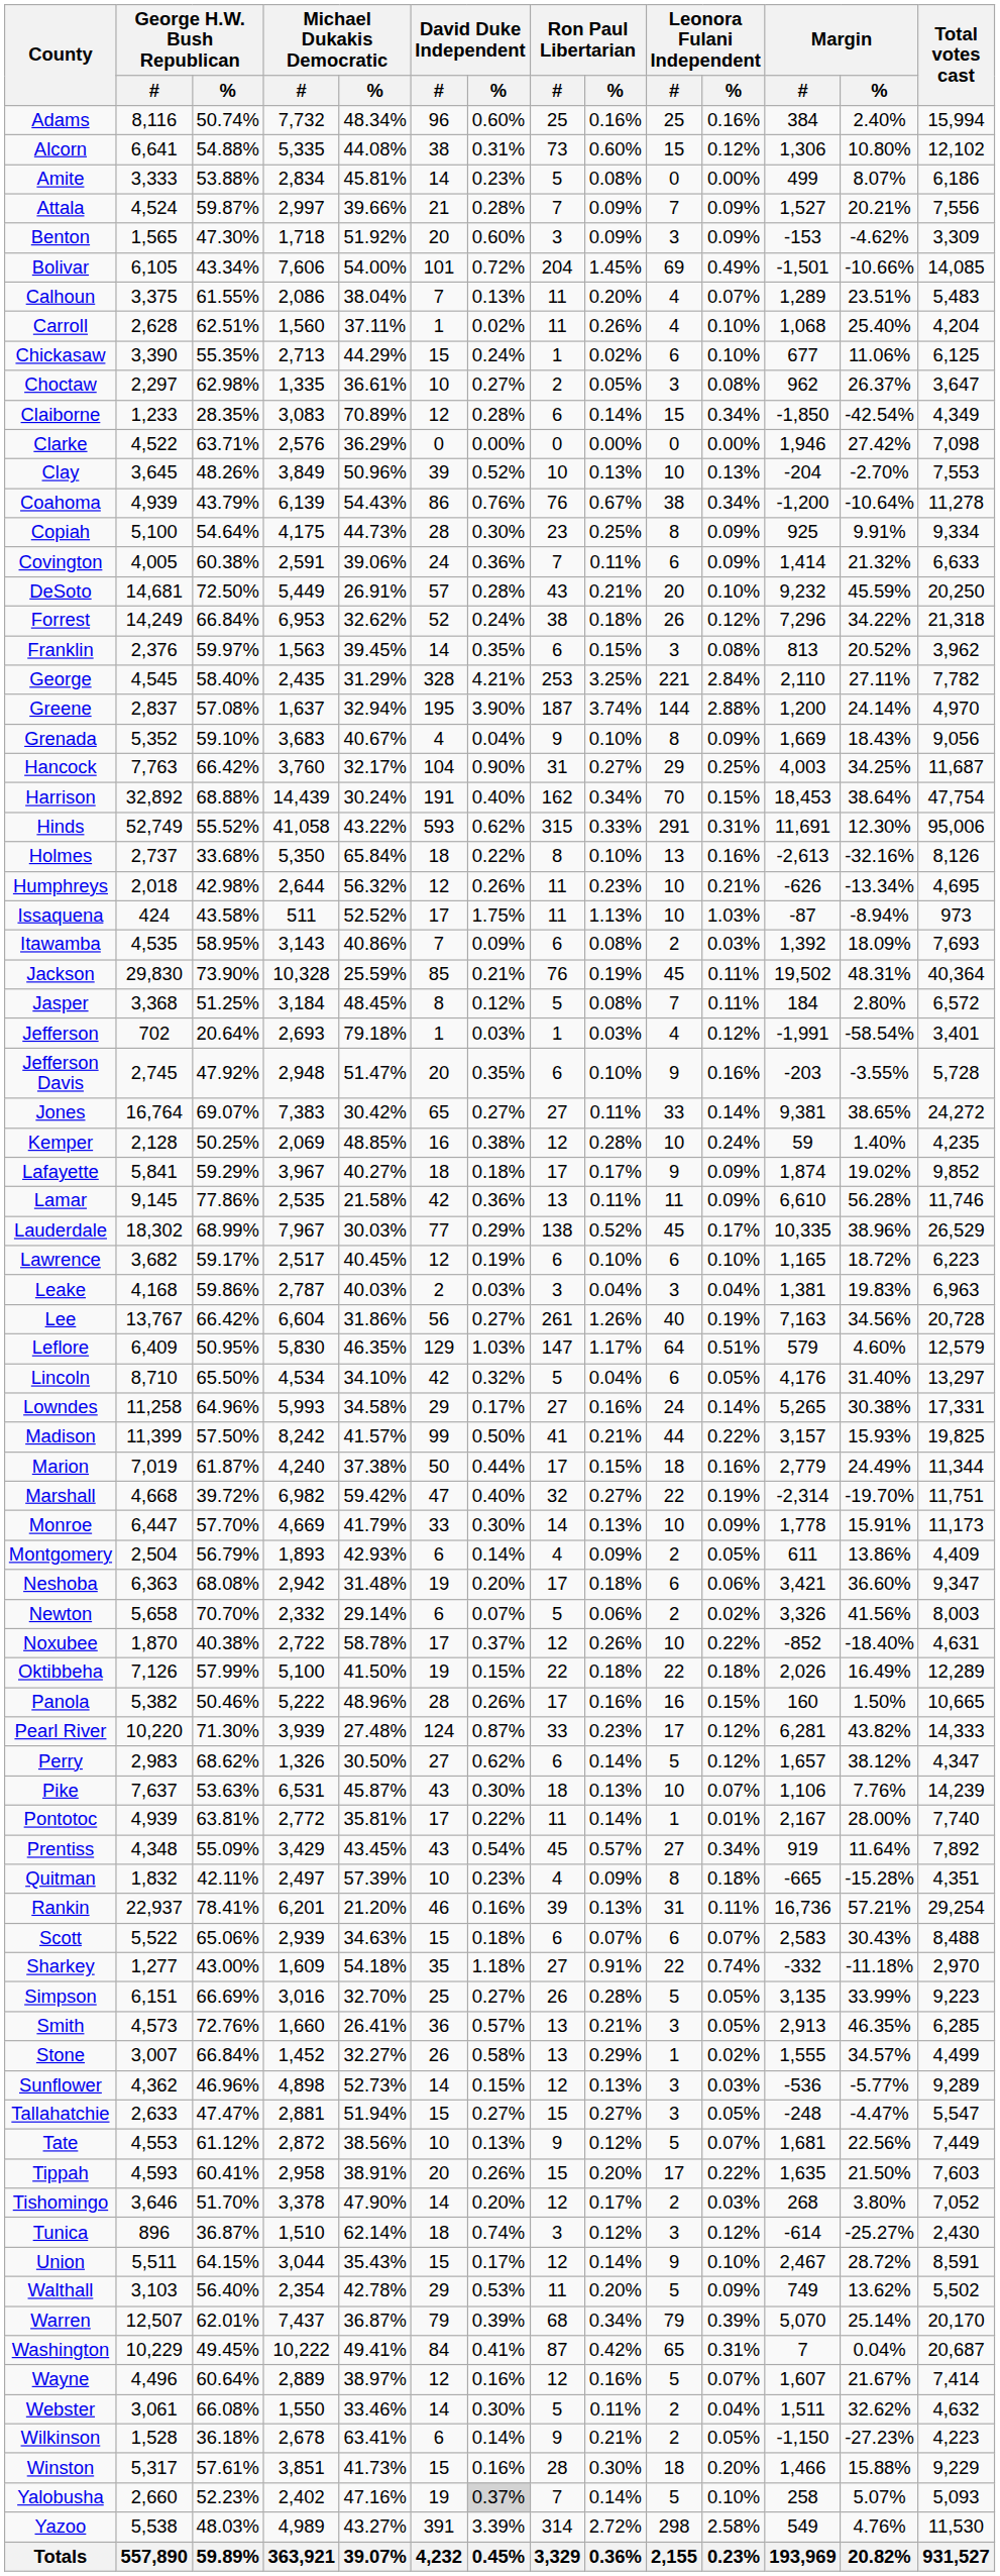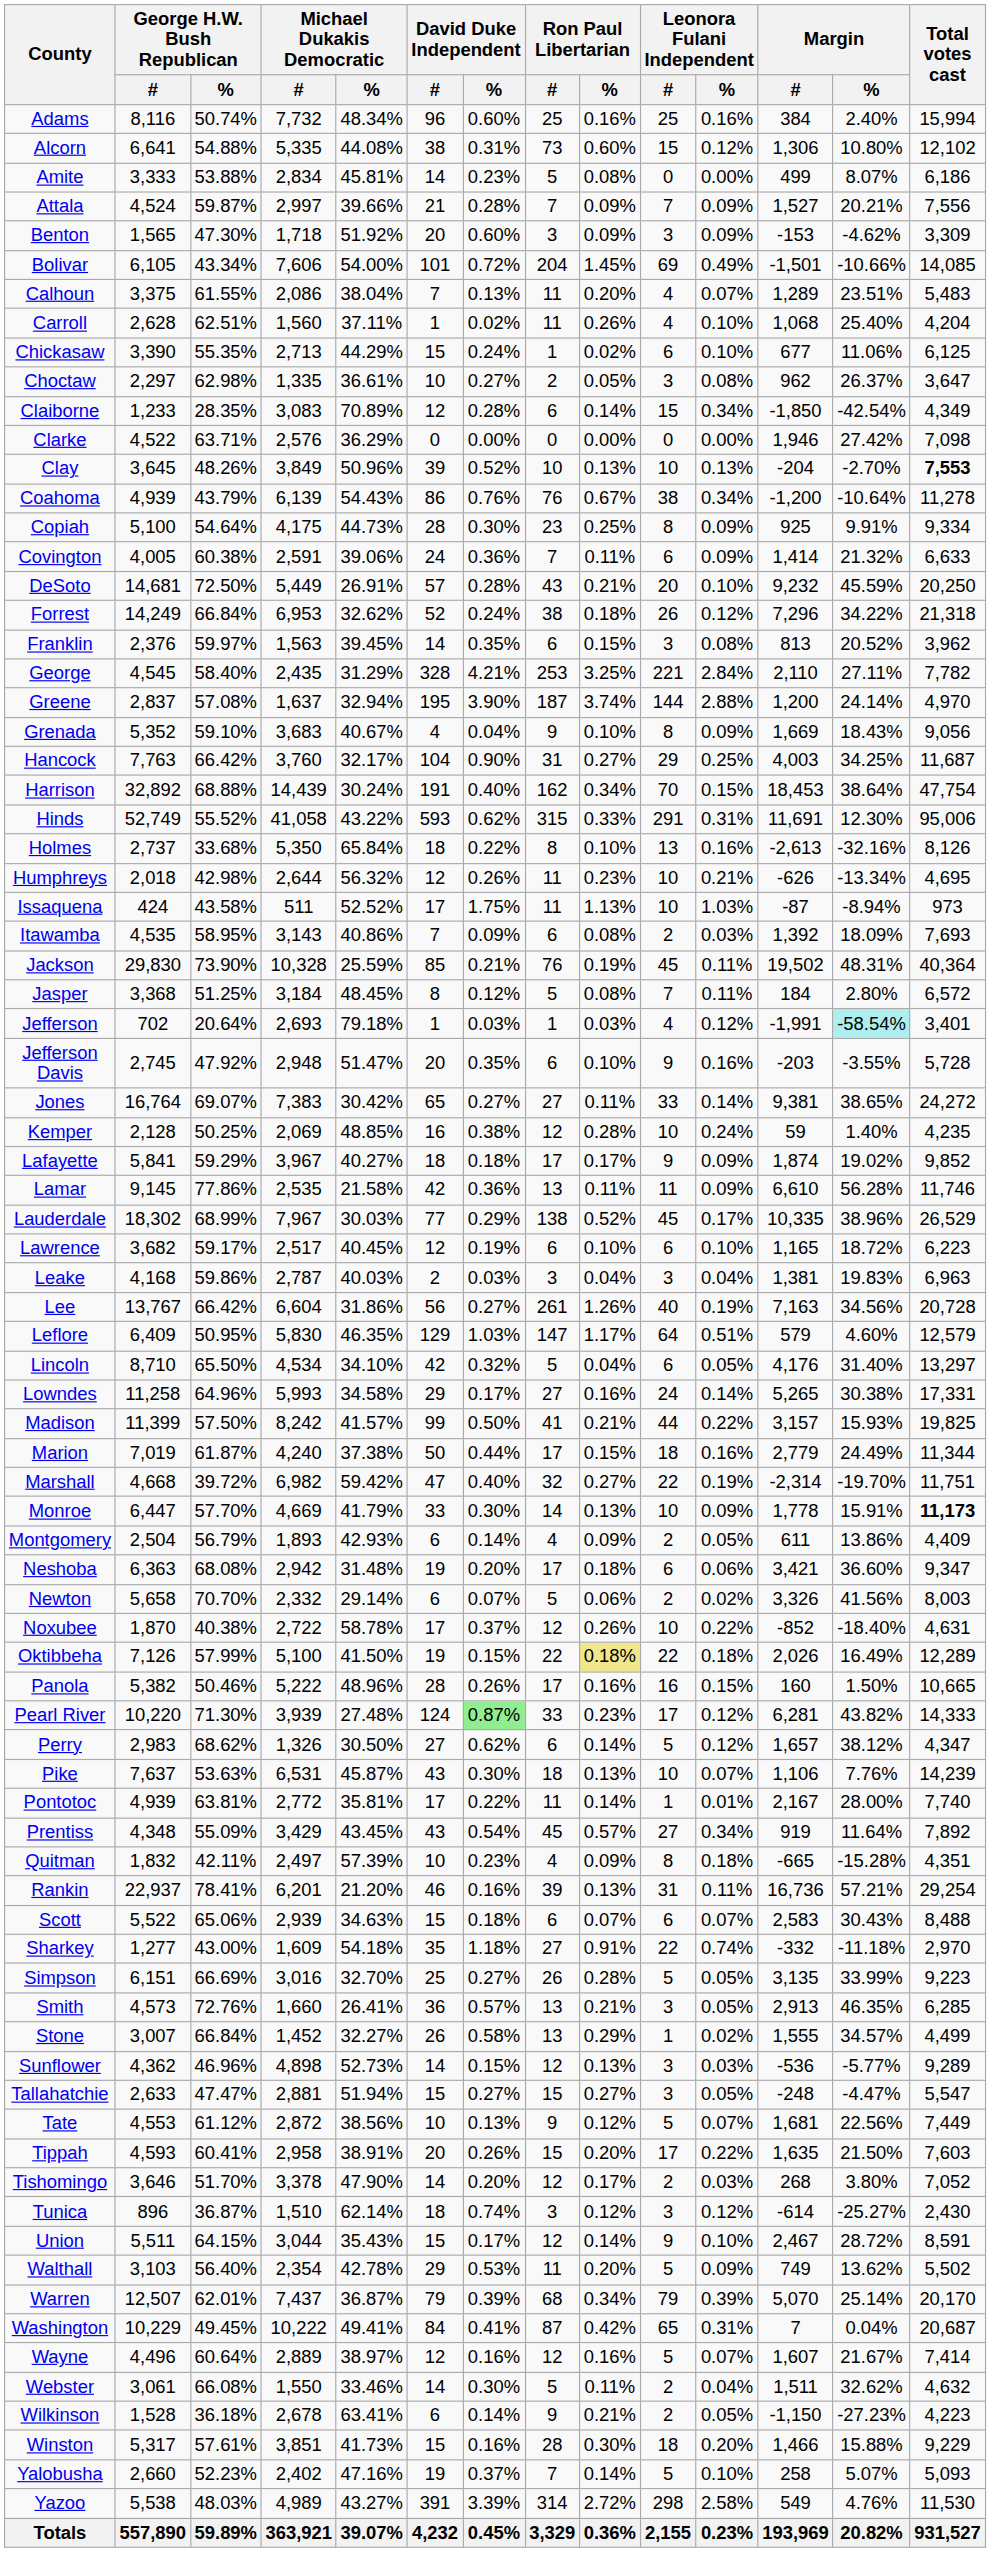Clay | Total votes cast: normal -> bold
Jefferson | Margin / %: no background -> paleturquoise background
Monroe | Total votes cast: normal -> bold
Oktibbeha | Ron Paul Libertarian / %: no background -> khaki background
Pearl River | David Duke Independent / %: no background -> lightgreen background
Yalobusha | David Duke Independent / %: lightgrey background -> no background
